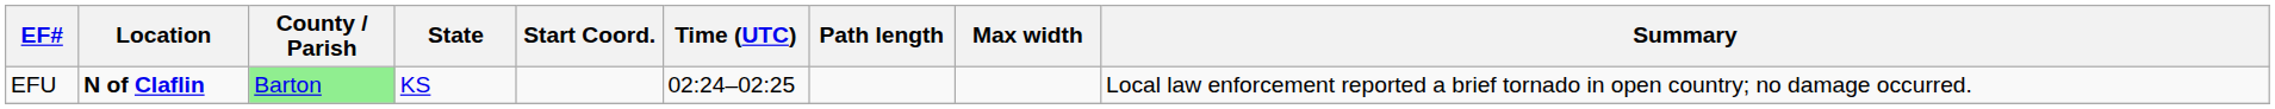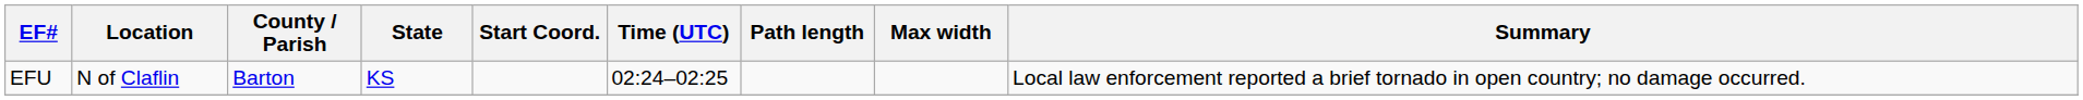EFU | Location: bold -> normal
EFU | County / Parish: lightgreen background -> no background
